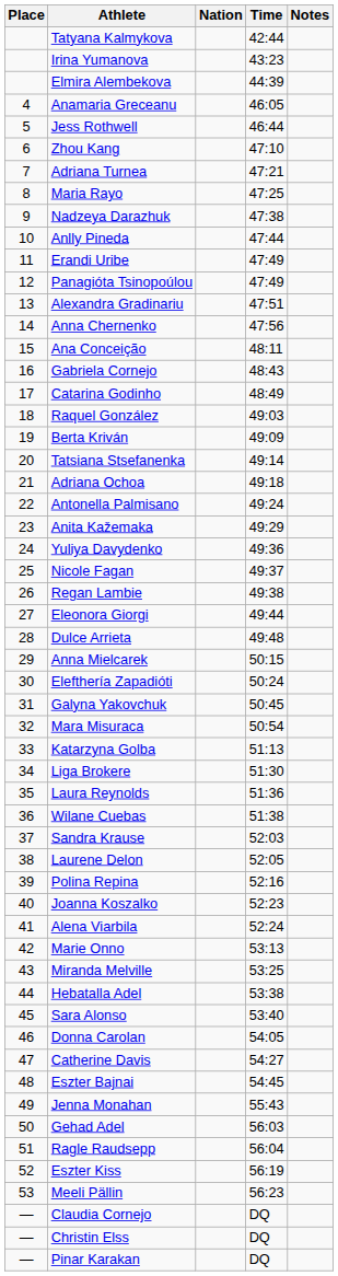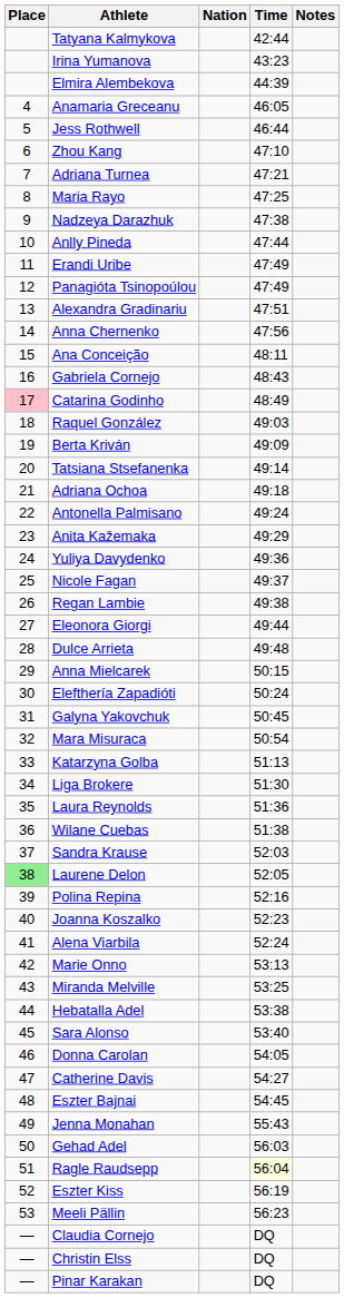Catarina Godinho | Place: no background -> pink background
Laurene Delon | Place: no background -> lightgreen background
Ragle Raudsepp | Time: no background -> lightyellow background
